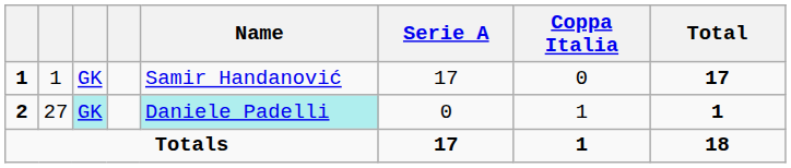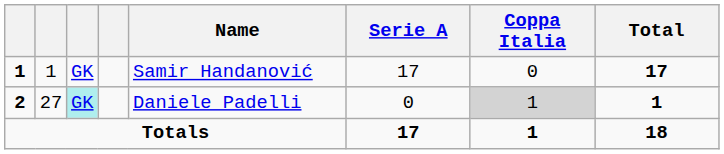2 | Name: paleturquoise background -> no background
2 | Coppa Italia: no background -> lightgrey background
